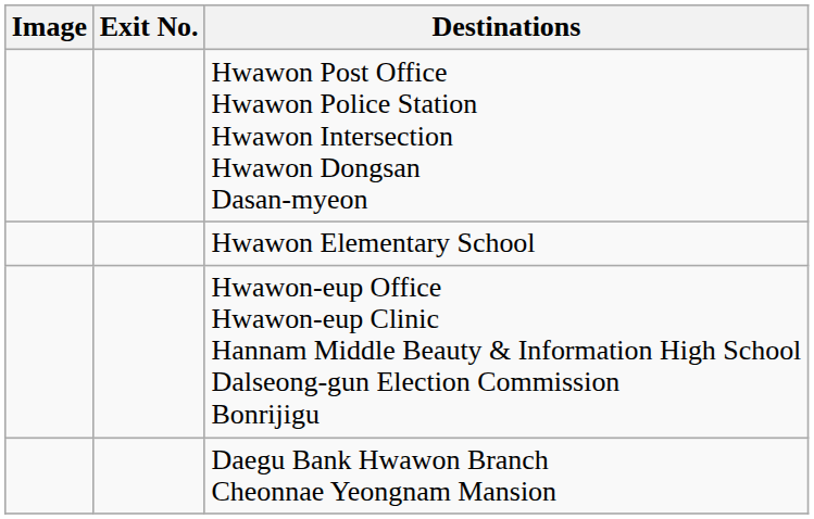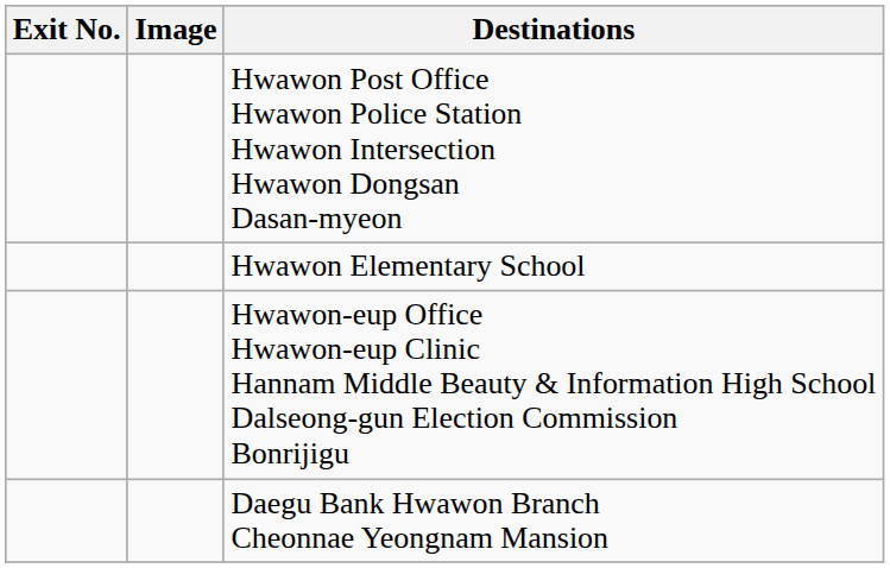columns swapped: Exit No. <-> Image
